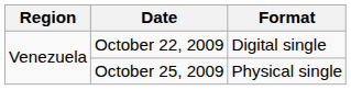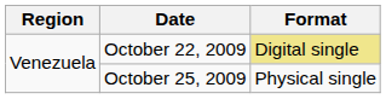October 22, 2009 | Format: no background -> khaki background
